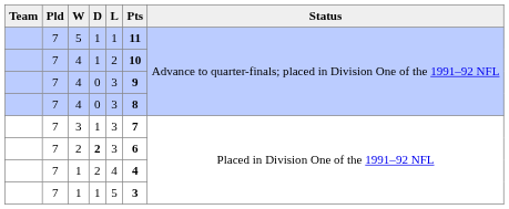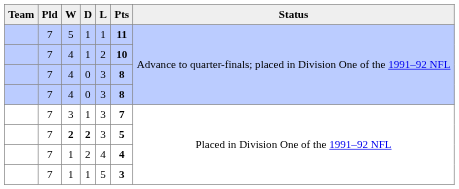row 4 | Pts: 9 -> 8
row 7 | W: normal -> bold
row 7 | Pts: 6 -> 5
